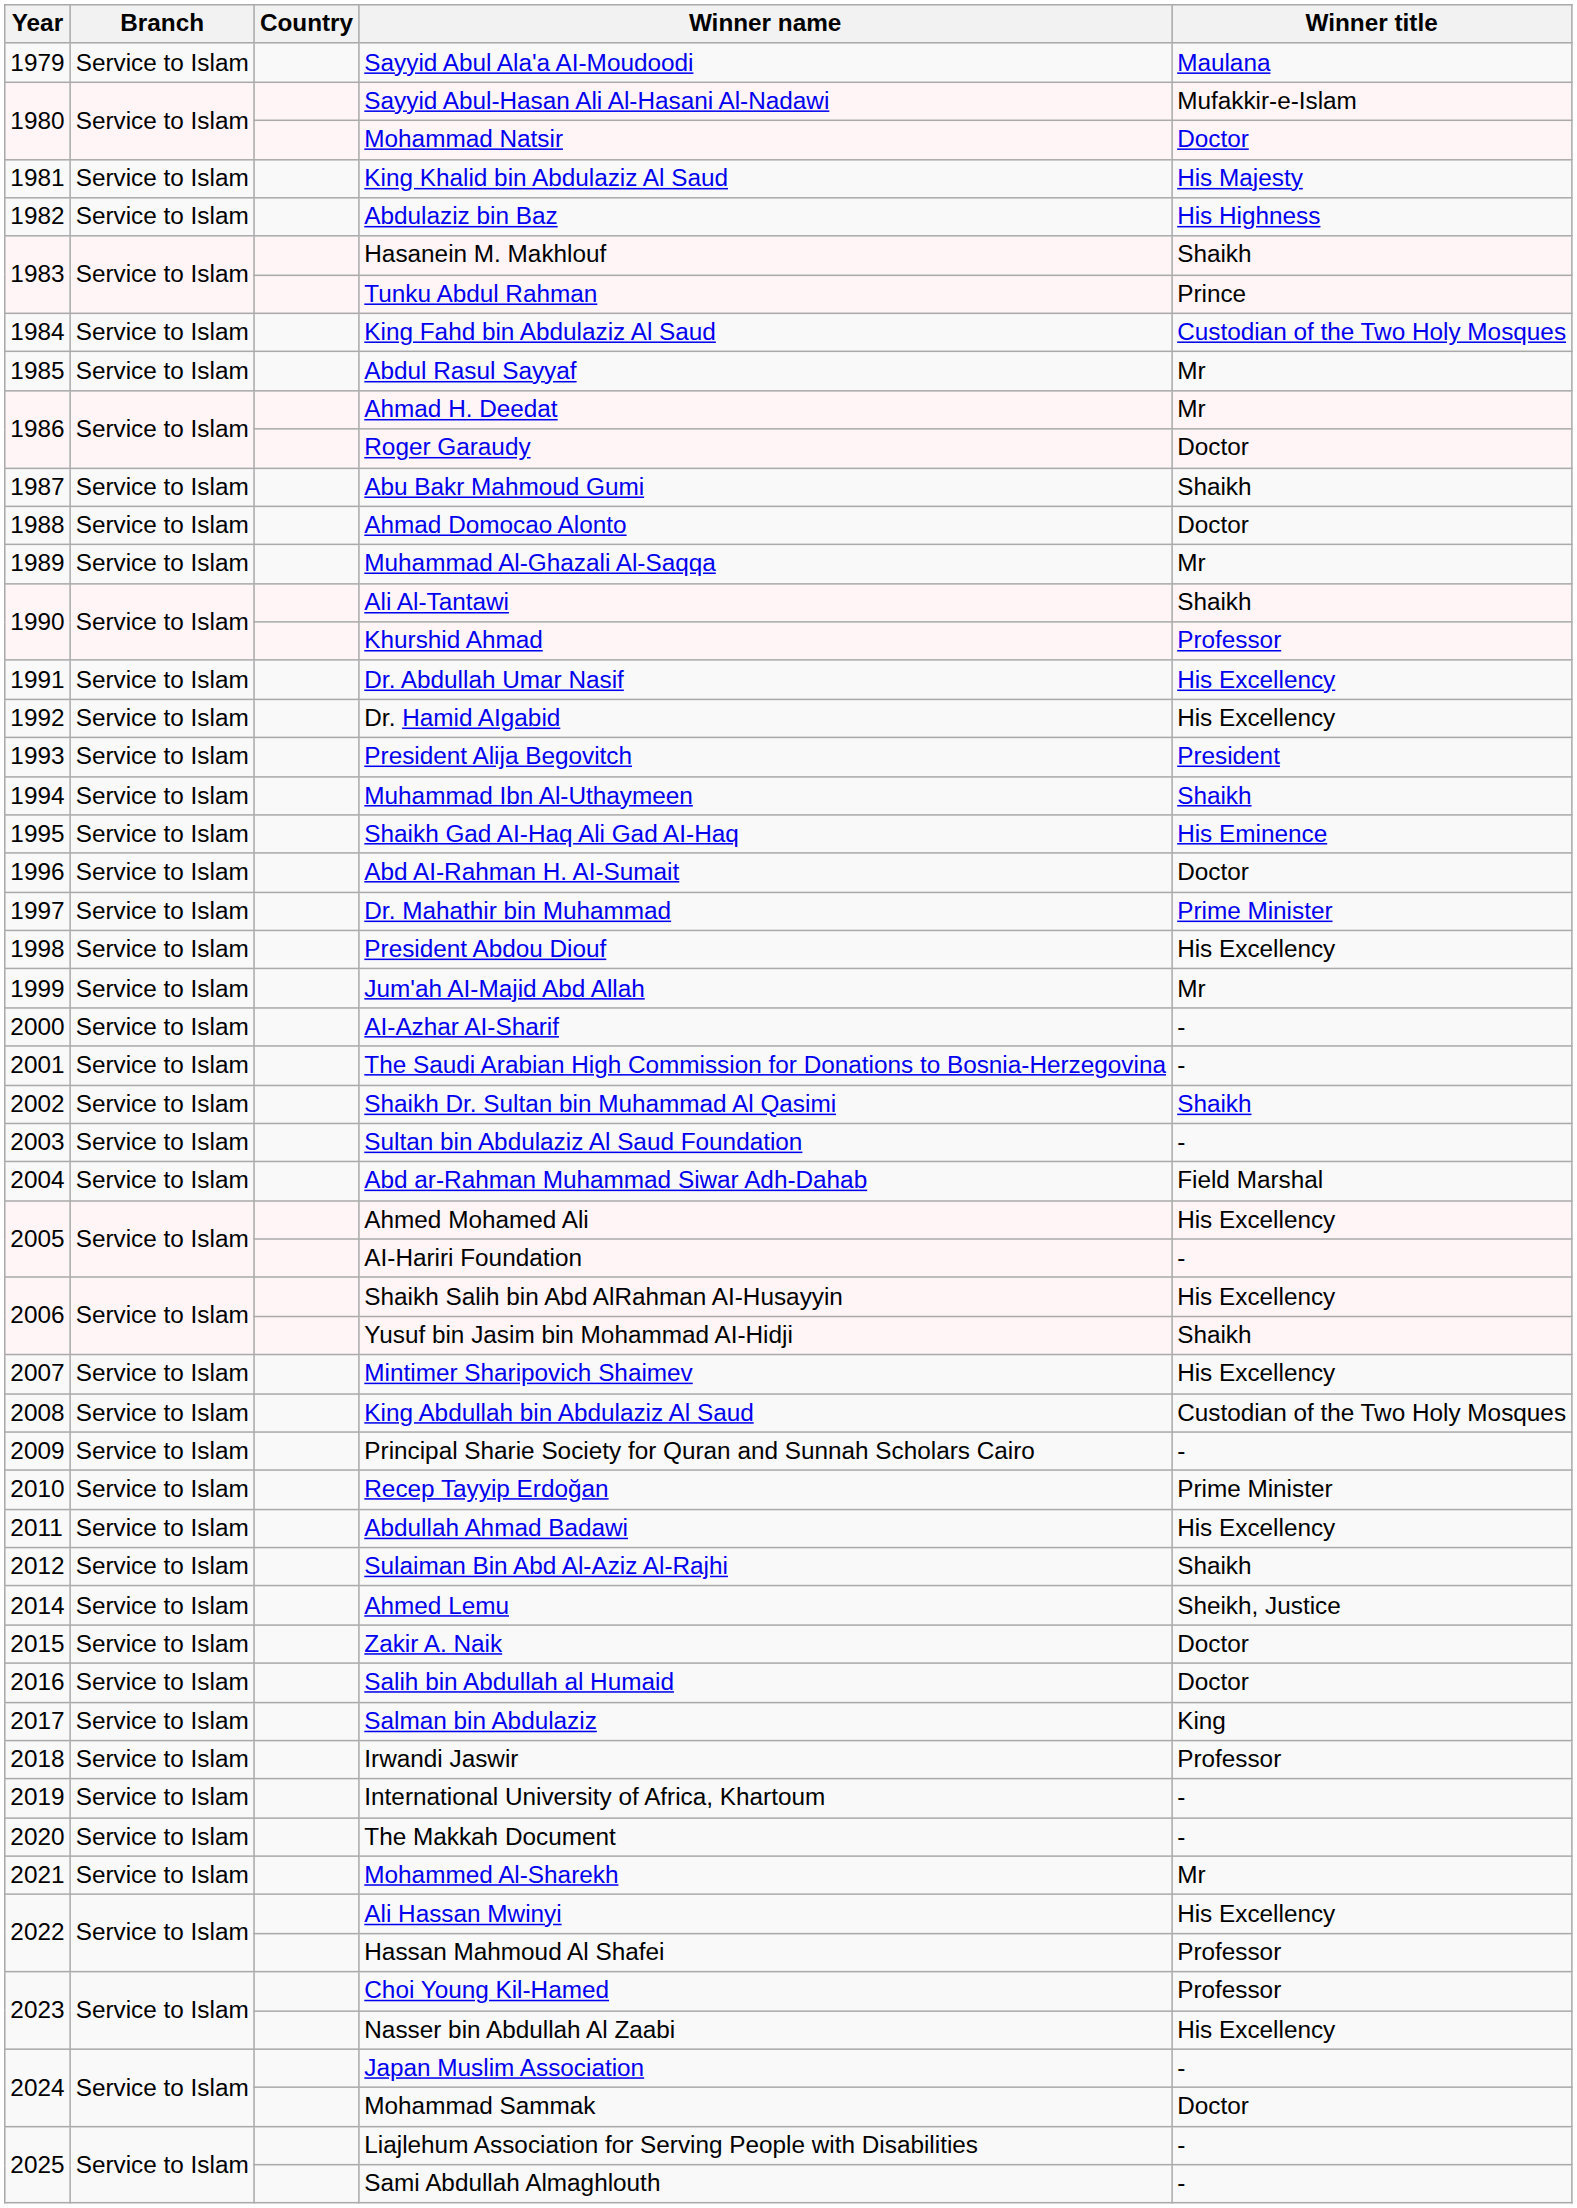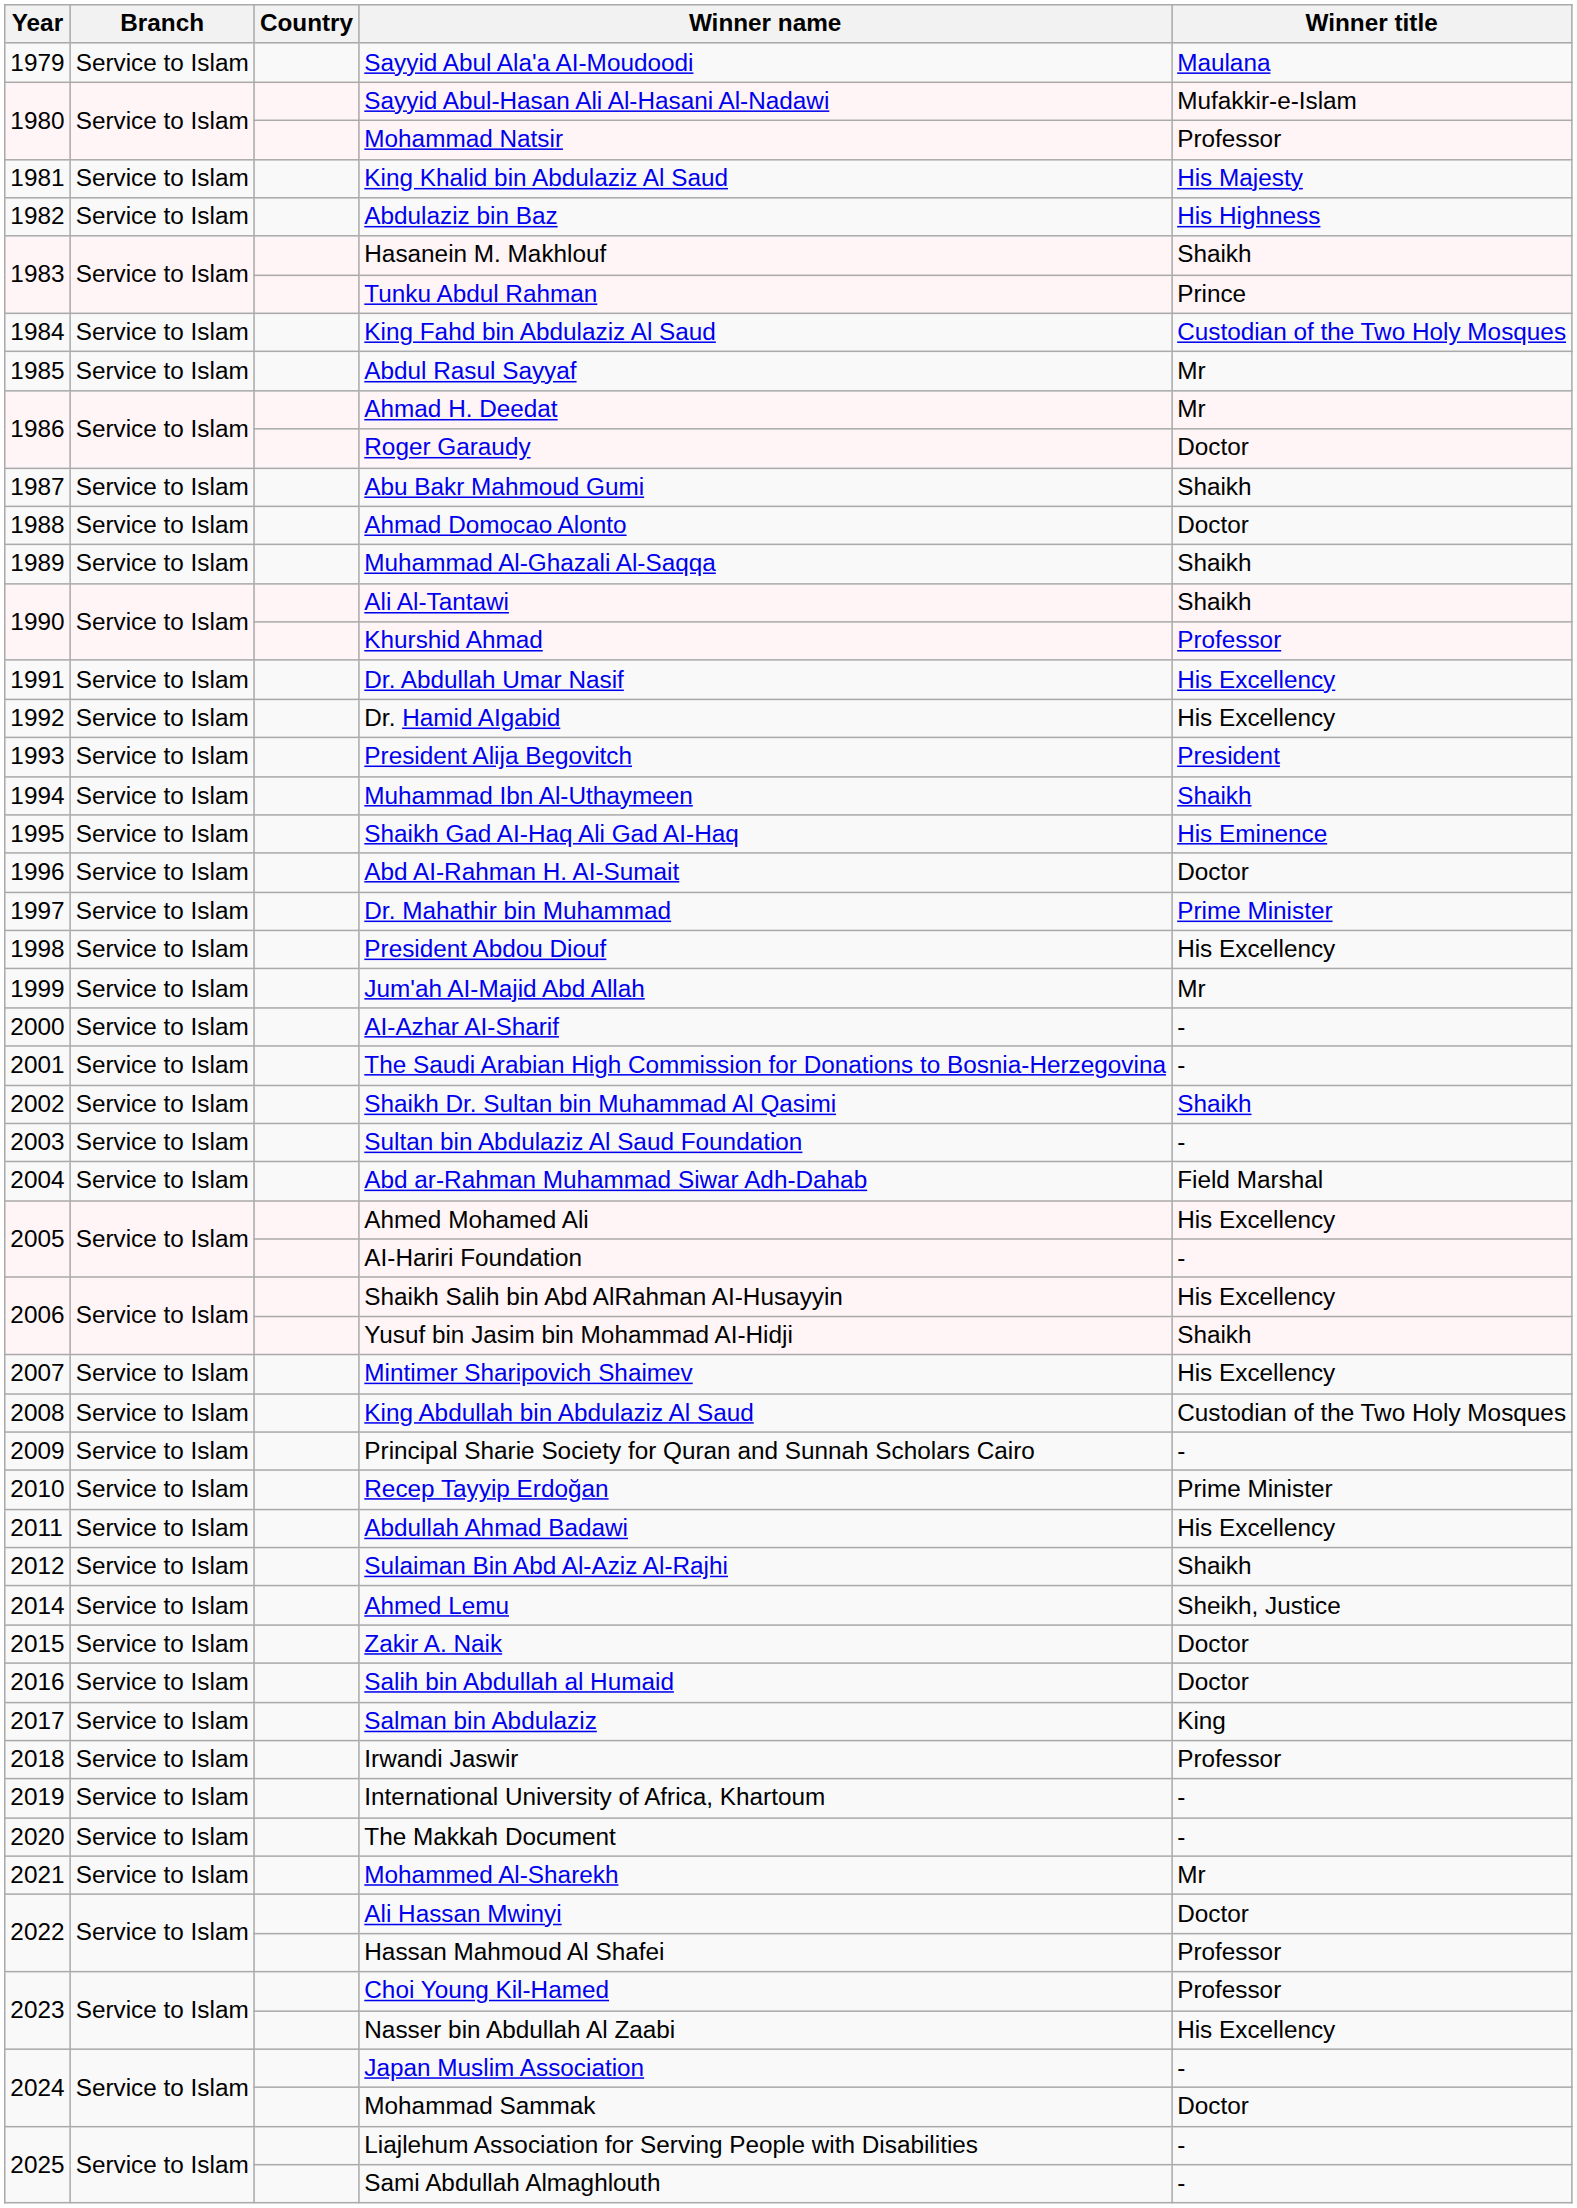Mohammad Natsir | Winner title: Doctor -> Professor
Muhammad Al-Ghazali Al-Saqqa | Winner title: Mr -> Shaikh
Ali Hassan Mwinyi | Winner title: His Excellency -> Doctor
